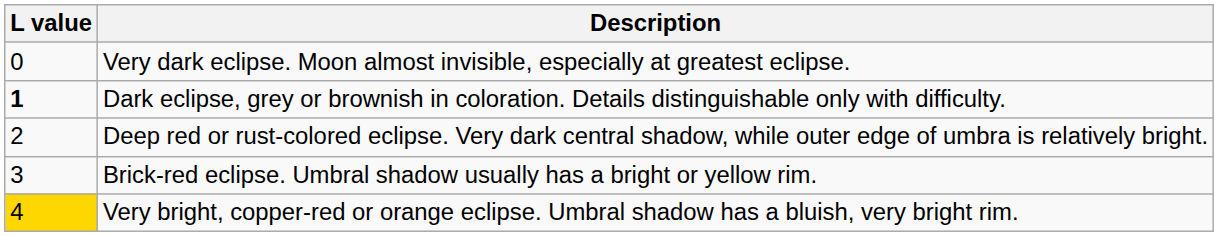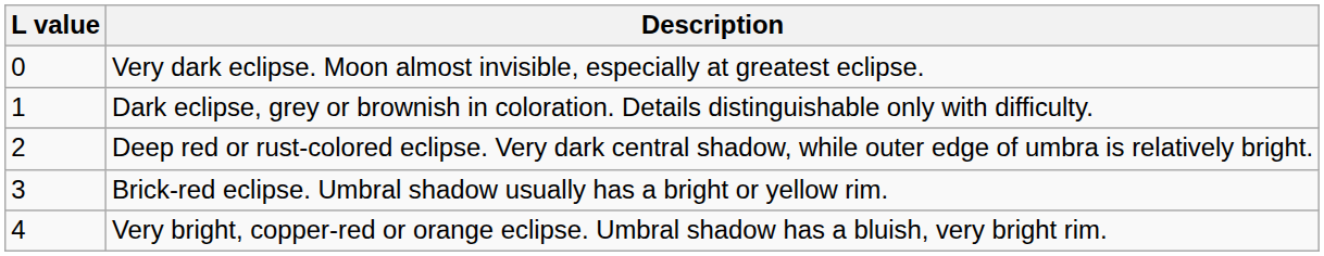row 3 | L value: bold -> normal
row 6 | L value: gold background -> no background
